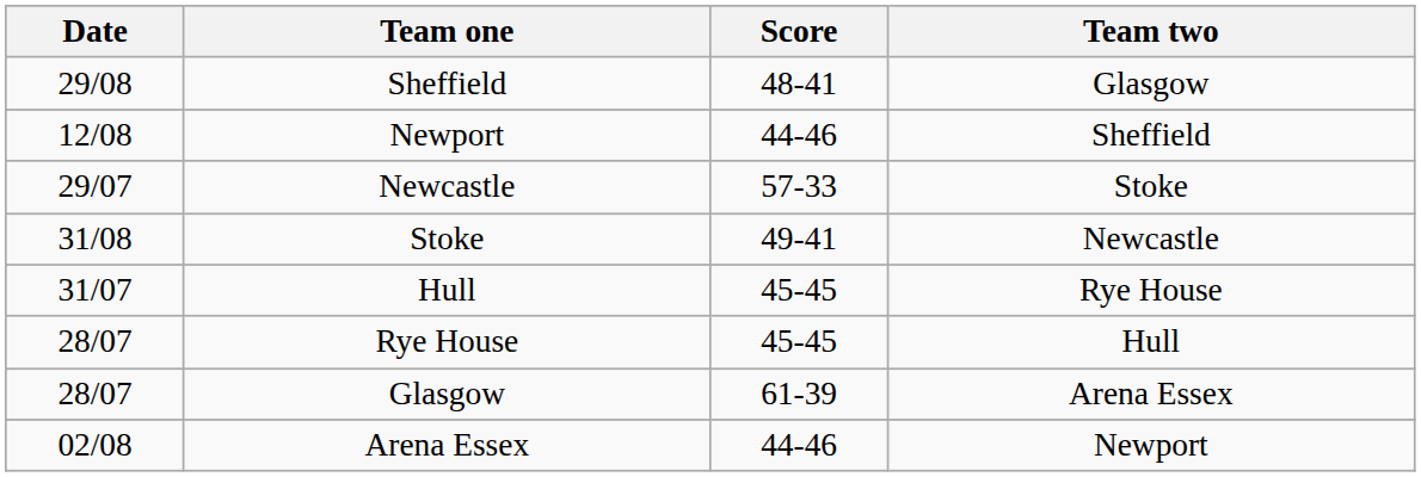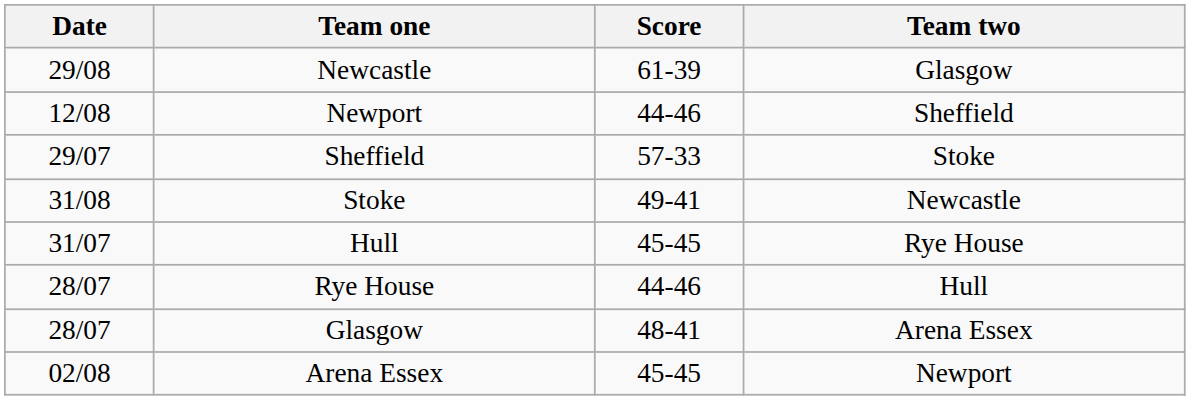row 2 | Team one: Sheffield -> Newcastle
row 2 | Score: 48-41 -> 61-39
row 4 | Team one: Newcastle -> Sheffield
row 7 | Score: 45-45 -> 44-46
row 8 | Score: 61-39 -> 48-41
row 9 | Score: 44-46 -> 45-45
